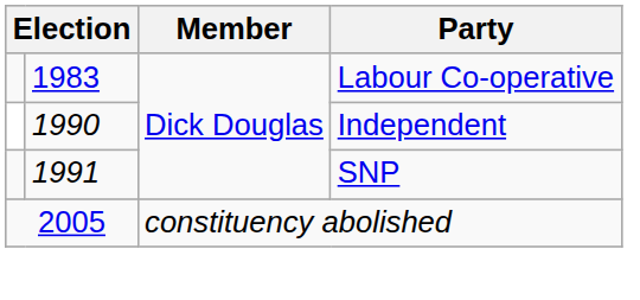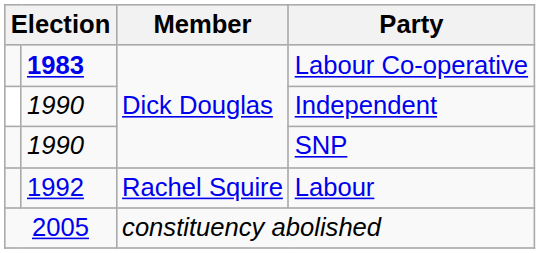Labour Co-operative | column 2: normal -> bold
SNP | column 2: 1991 -> 1990
+ row: 1992 | Rachel Squire | Labour
